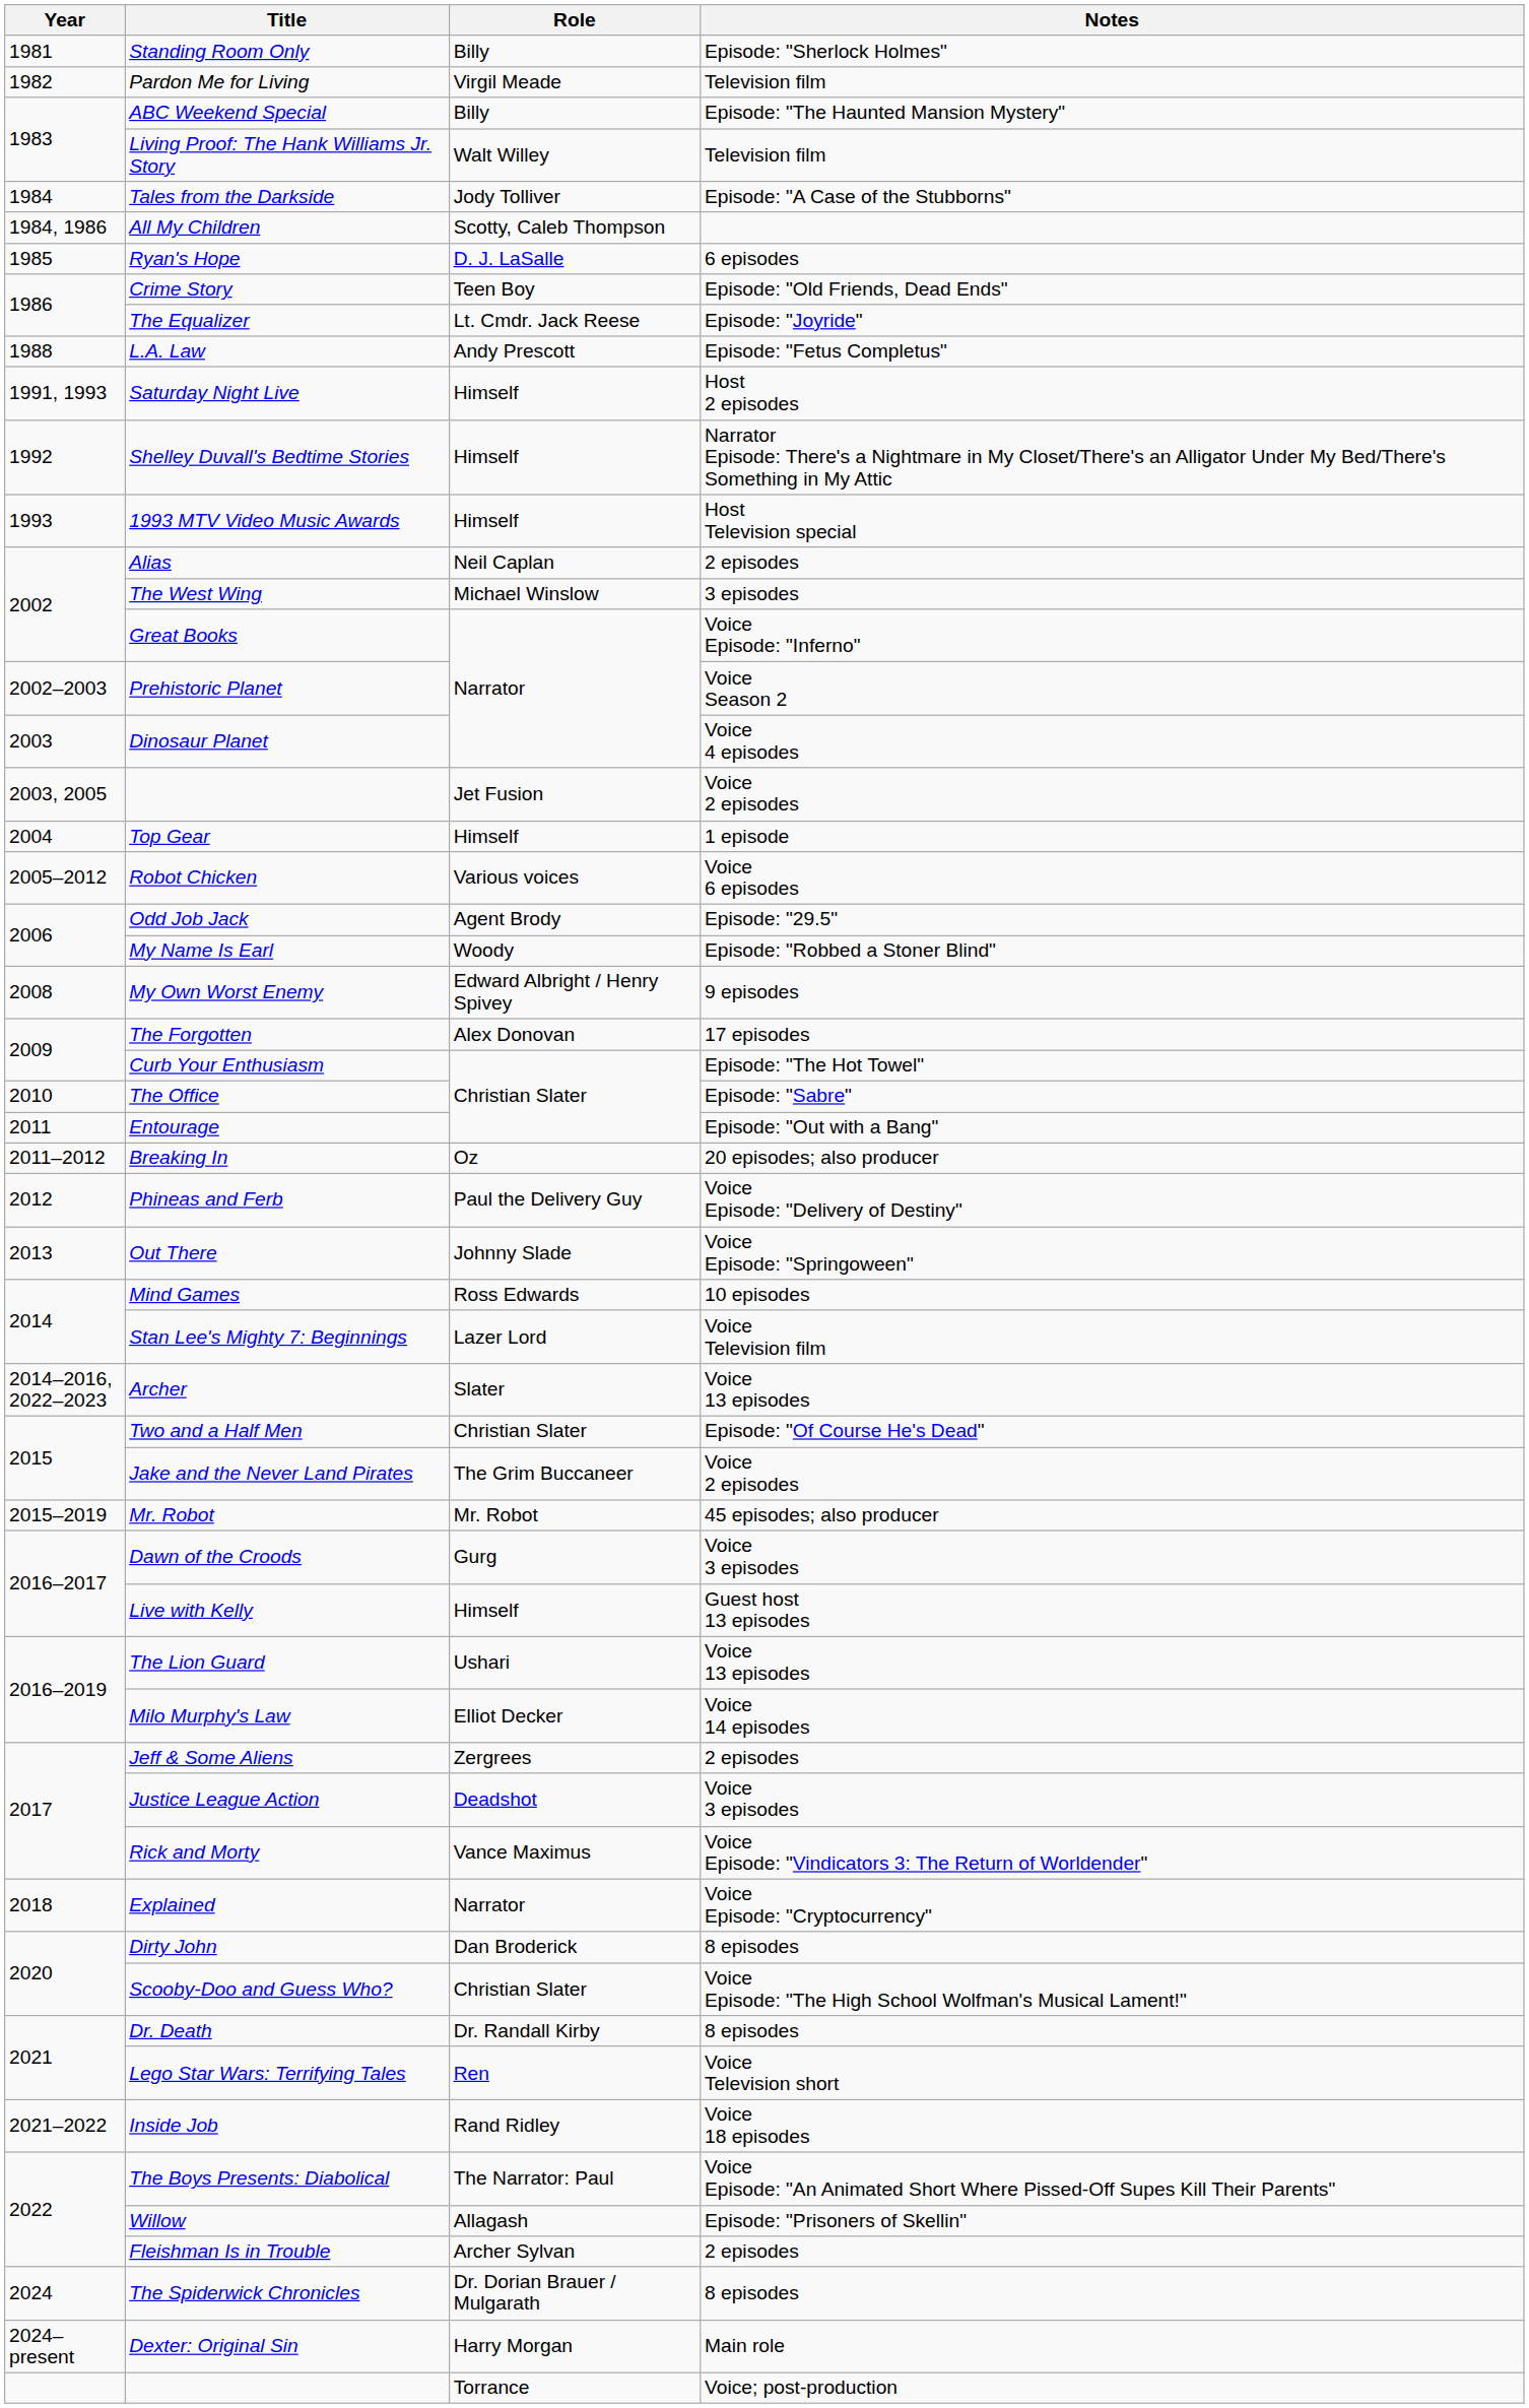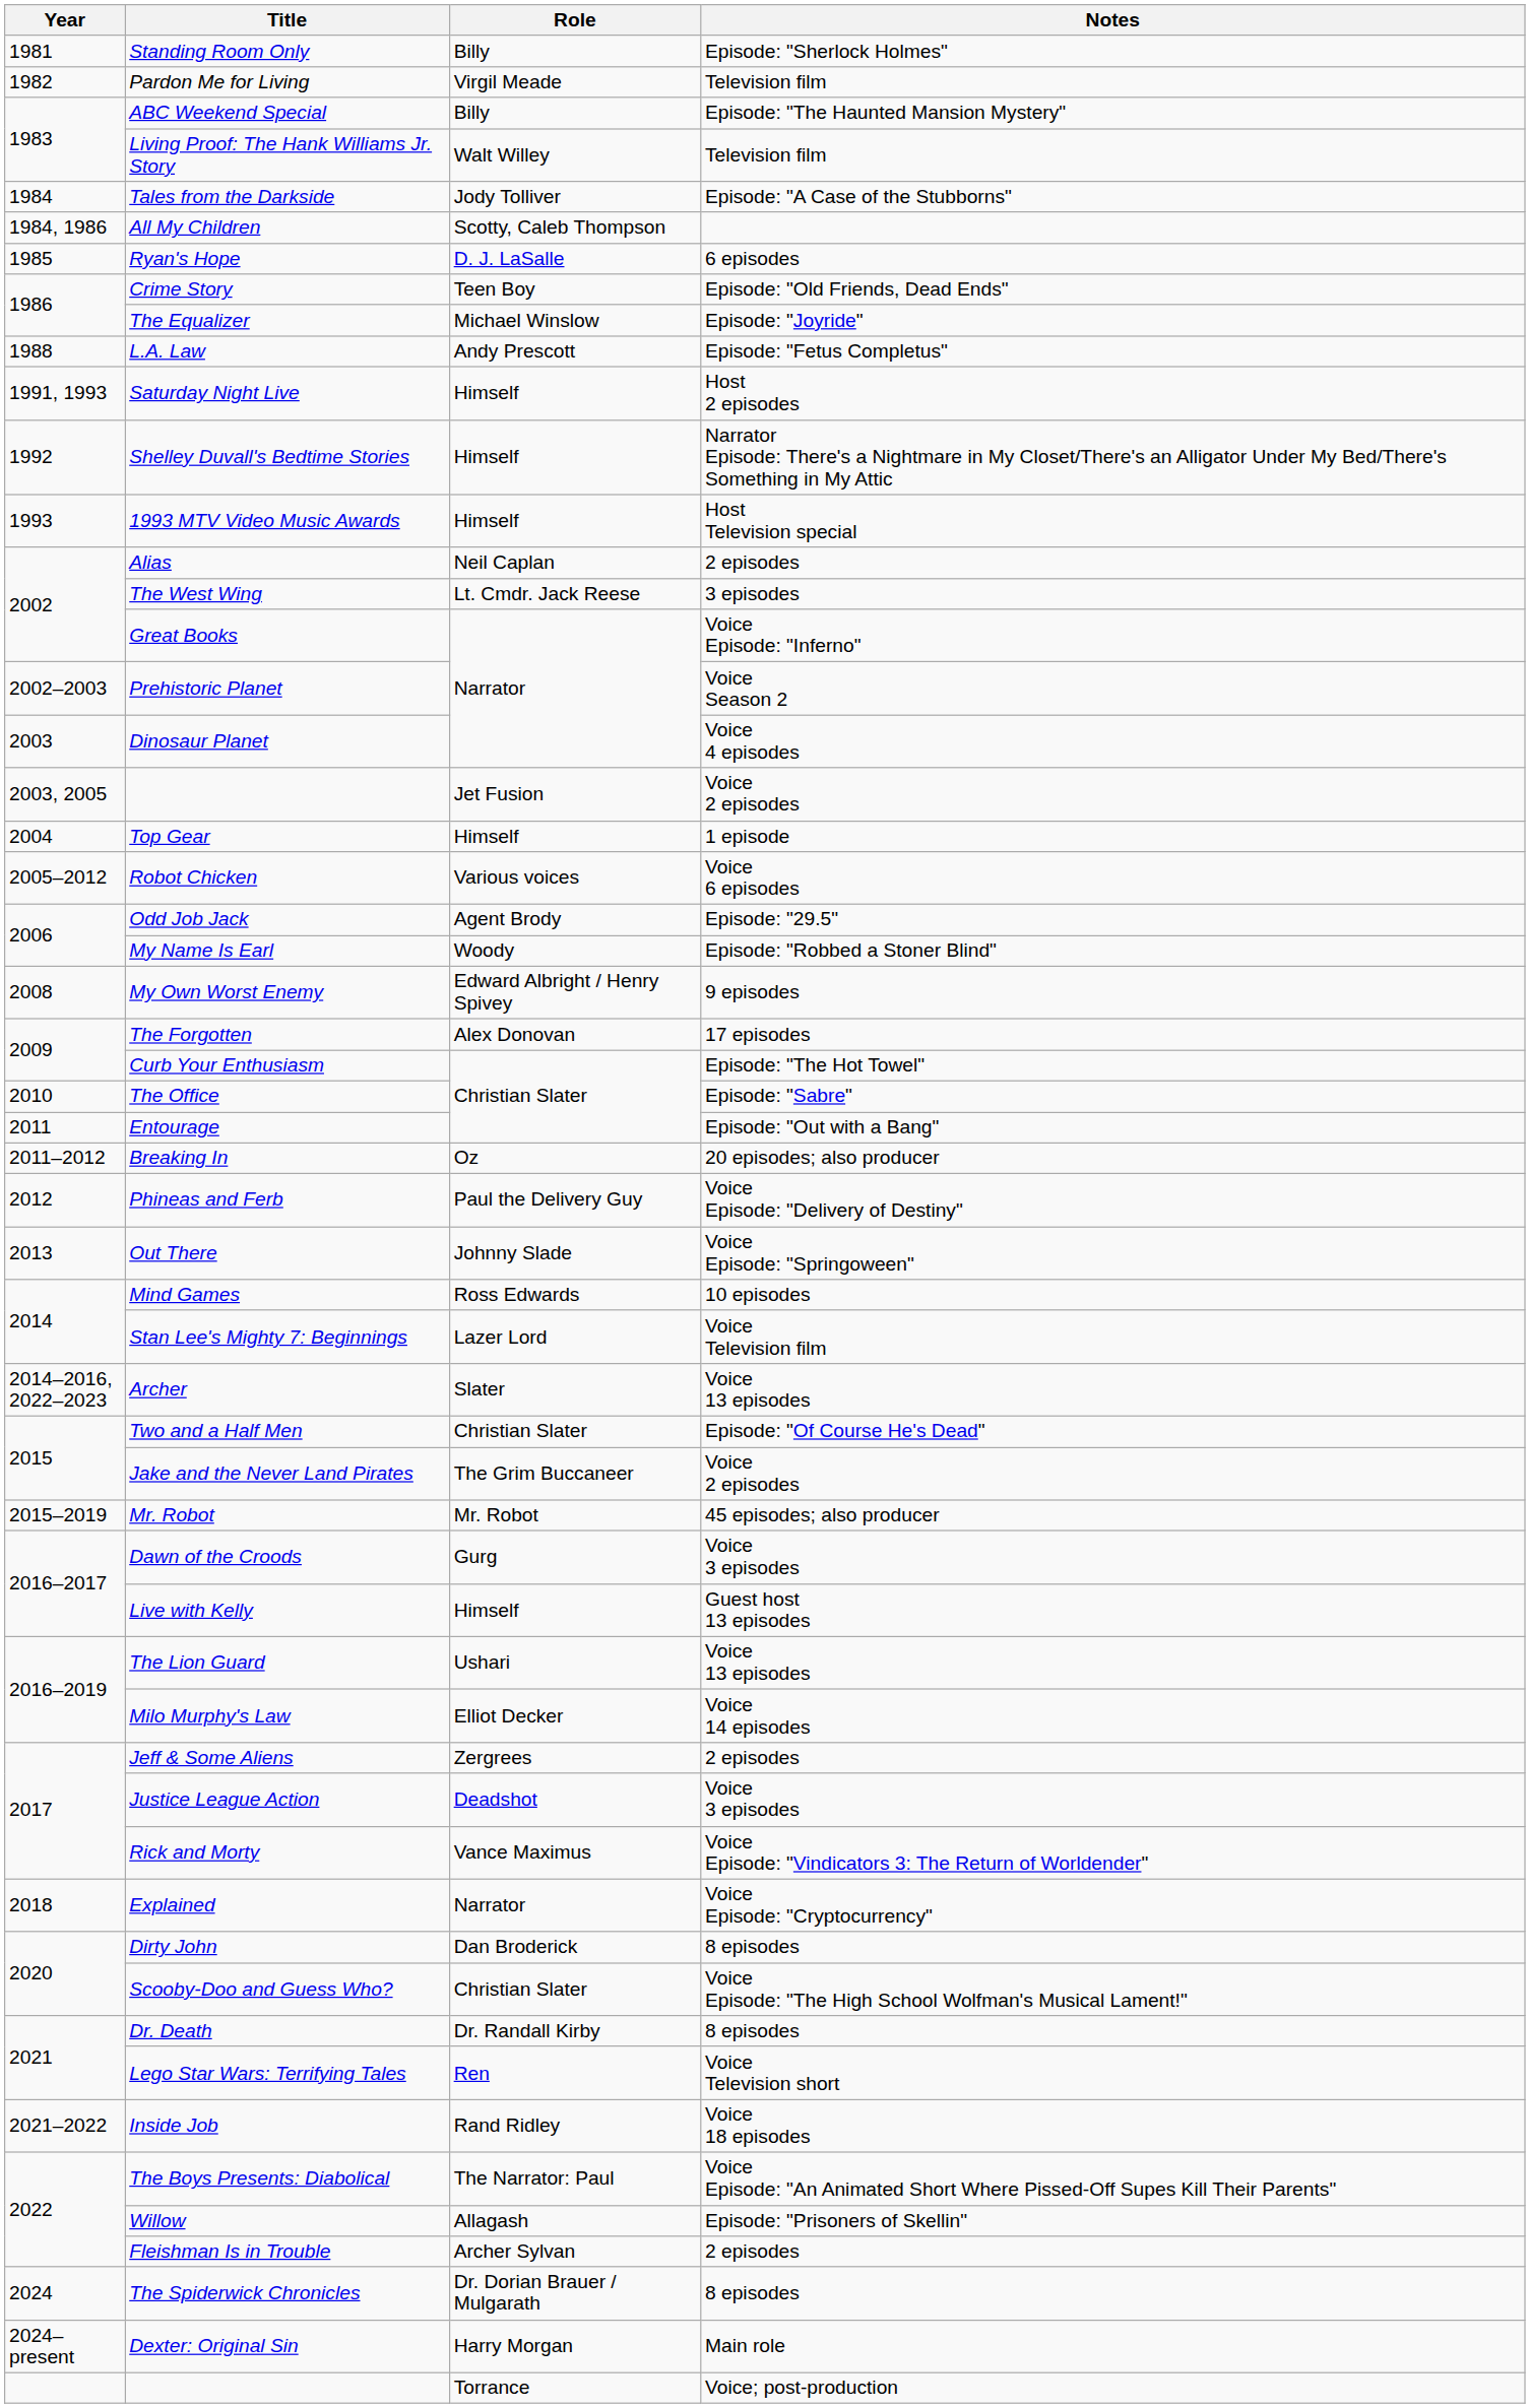The Equalizer | Role: Lt. Cmdr. Jack Reese -> Michael Winslow
The West Wing | Role: Michael Winslow -> Lt. Cmdr. Jack Reese
